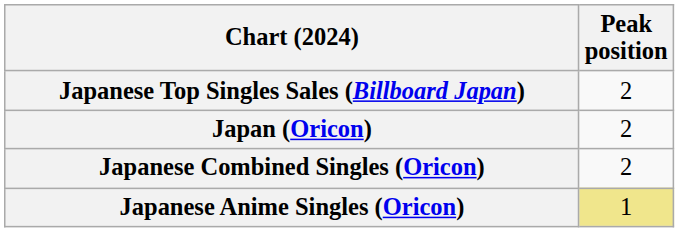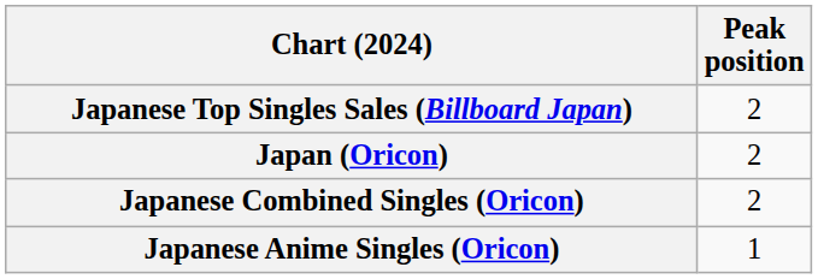Japanese Anime Singles (Oricon) | Peak position: khaki background -> no background
